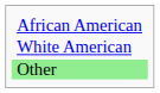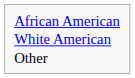row 3 | column 1: lightgreen background -> no background
